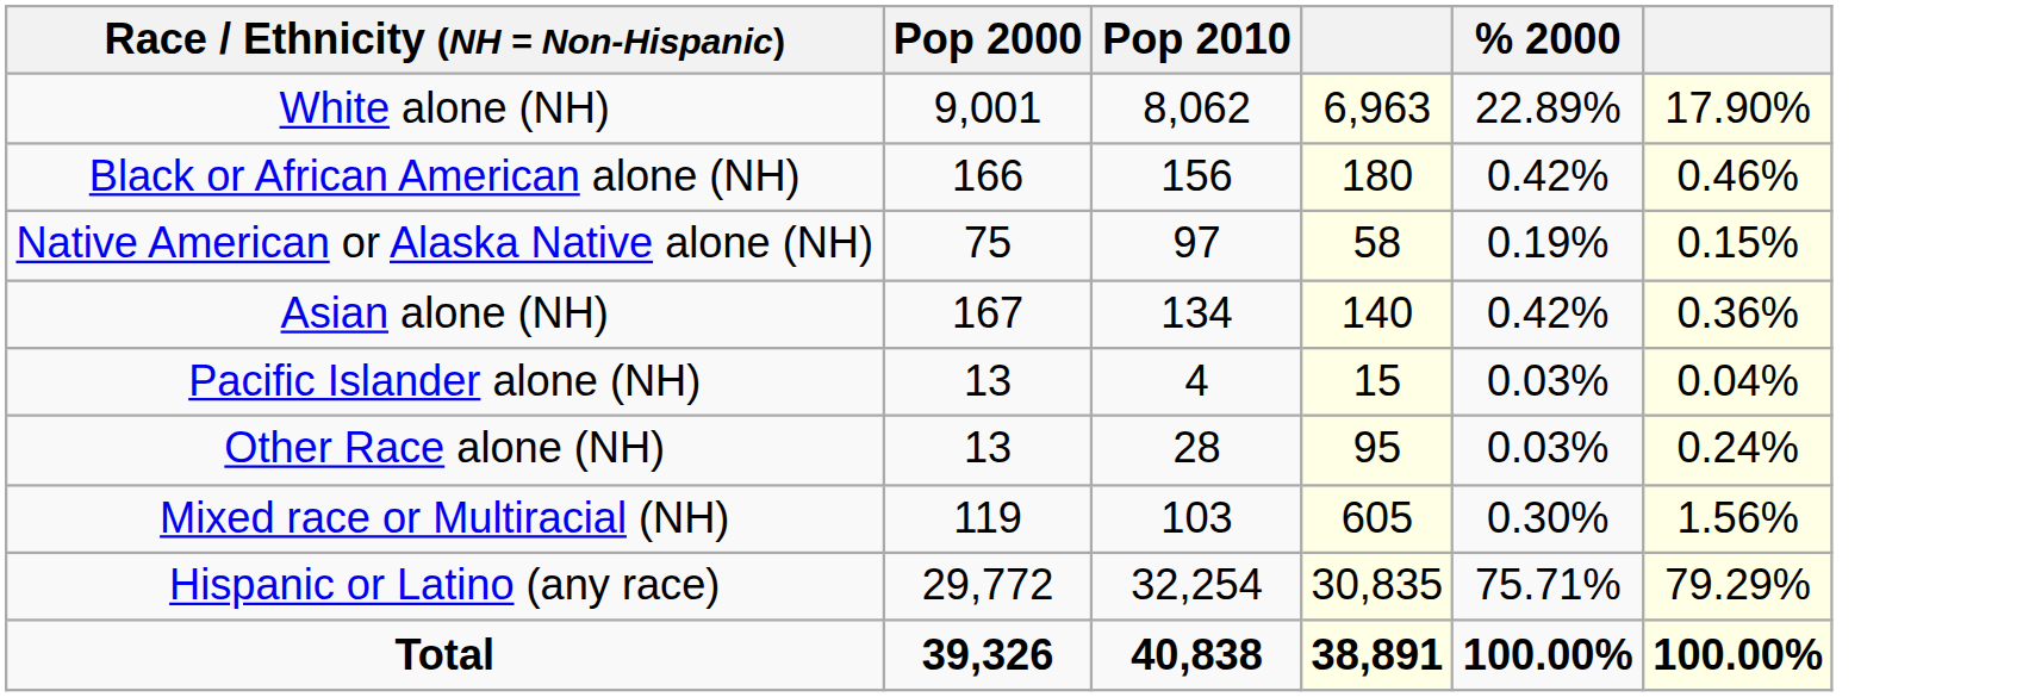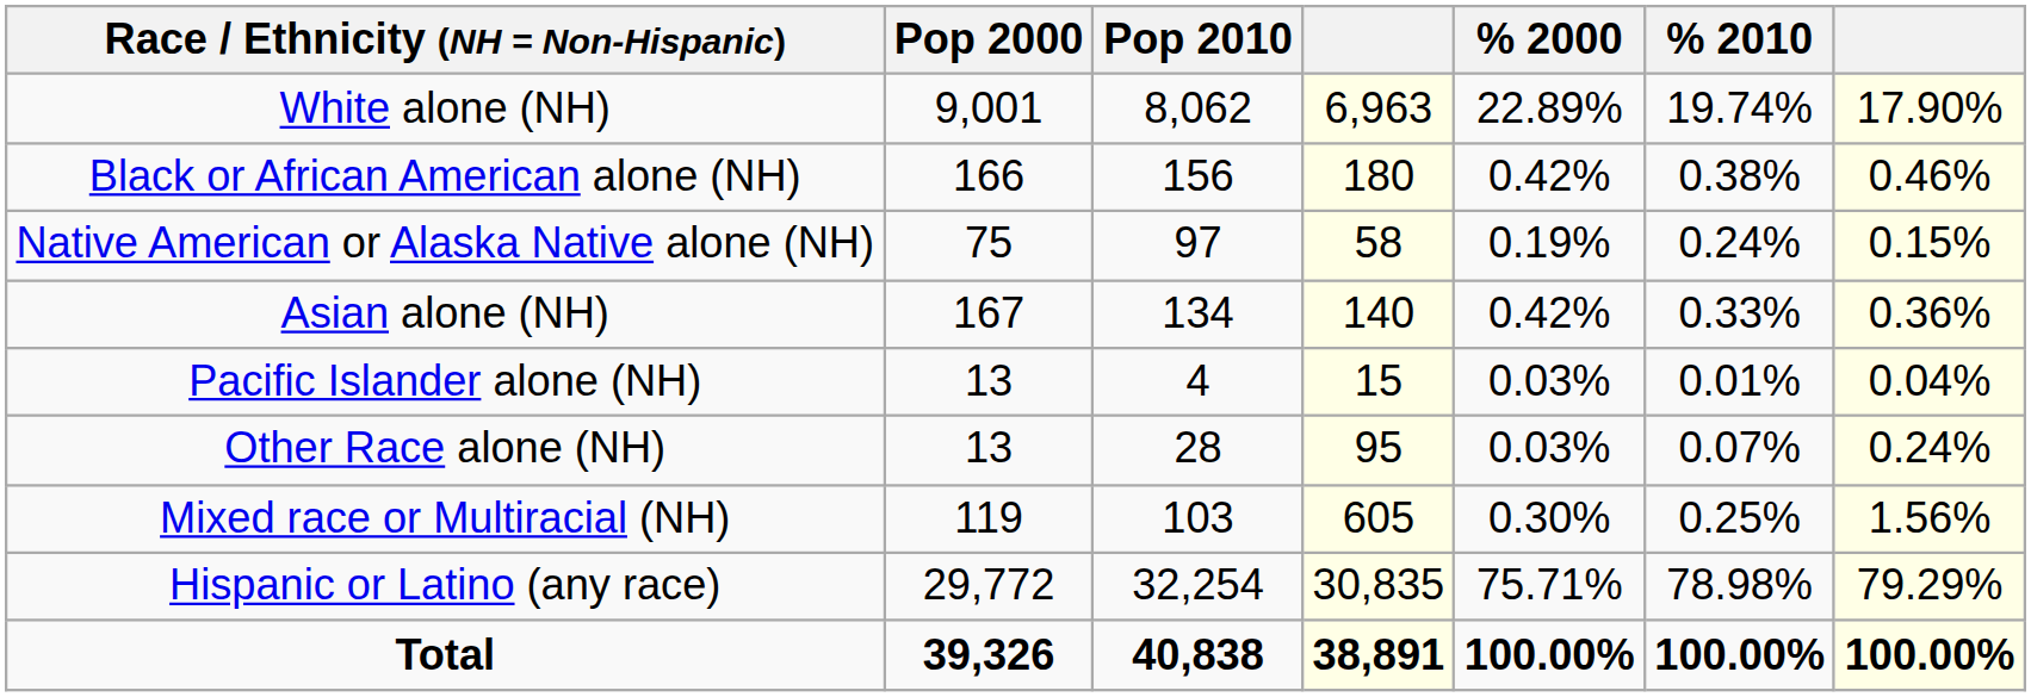+ column: % 2010 | 19.74% | 0.38% | 0.24% | 0.33% | 0.01% | 0.07% | 0.25% | 78.98% | 100.00%
